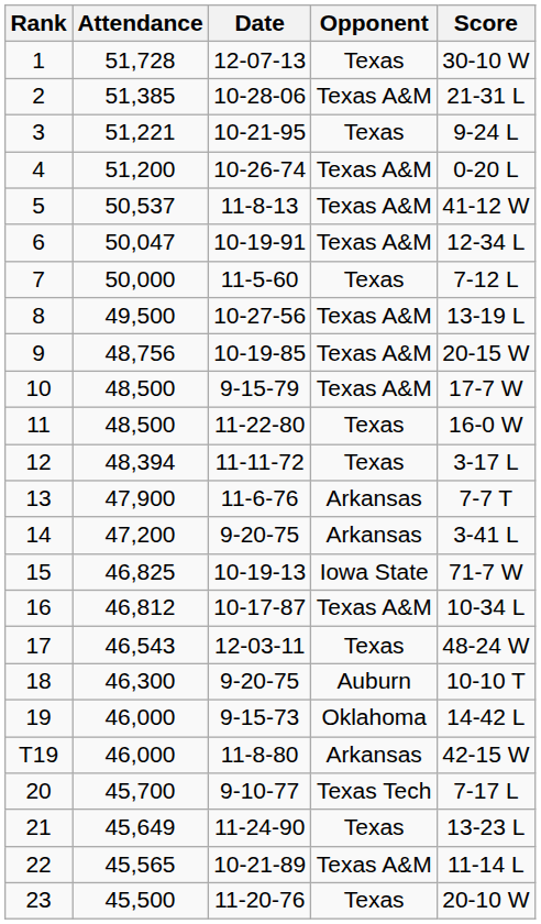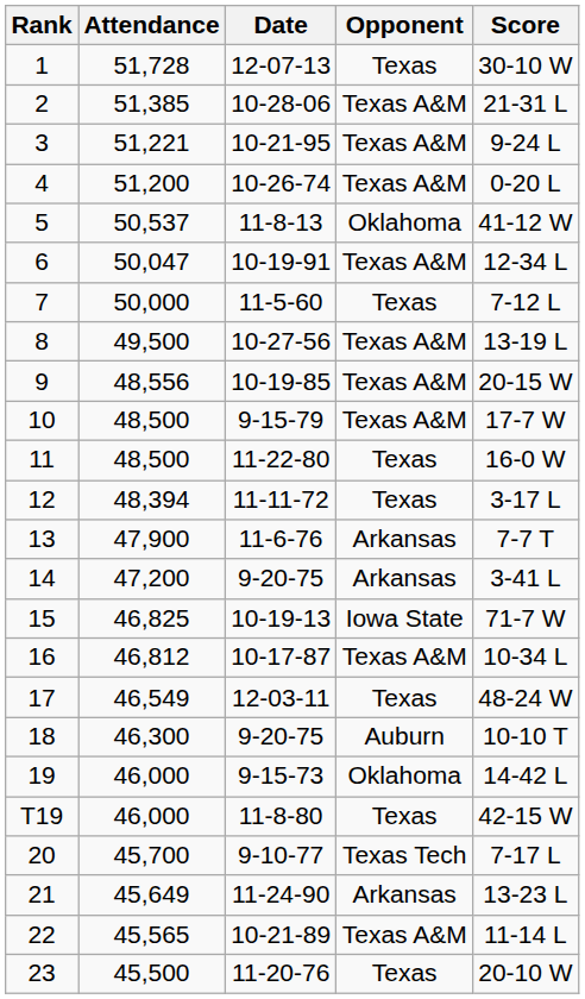3 | Opponent: Texas -> Texas A&M
5 | Opponent: Texas A&M -> Oklahoma
9 | Attendance: 48,756 -> 48,556
17 | Attendance: 46,543 -> 46,549
T19 | Opponent: Arkansas -> Texas
21 | Opponent: Texas -> Arkansas
